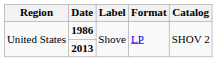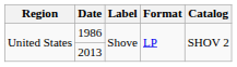1986 | Date: bold -> normal
2013 | Date: bold -> normal
